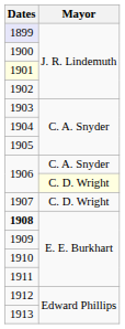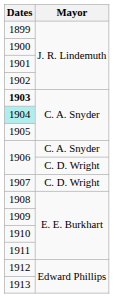row 2 | Dates: lavender background -> no background
row 4 | Dates: lightyellow background -> no background
row 6 | Dates: normal -> bold
row 7 | Dates: no background -> paleturquoise background
row 10 | Mayor: lightyellow background -> no background
row 12 | Dates: bold -> normal
